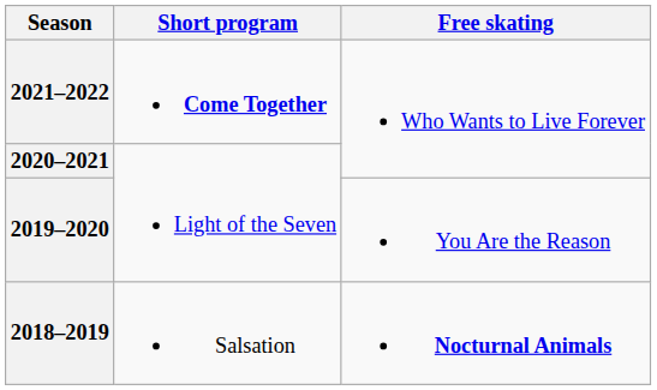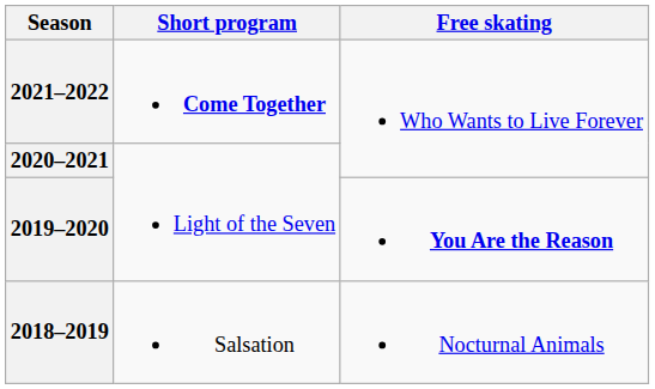2019–2020 | Free skating: normal -> bold
2018–2019 | Free skating: bold -> normal
